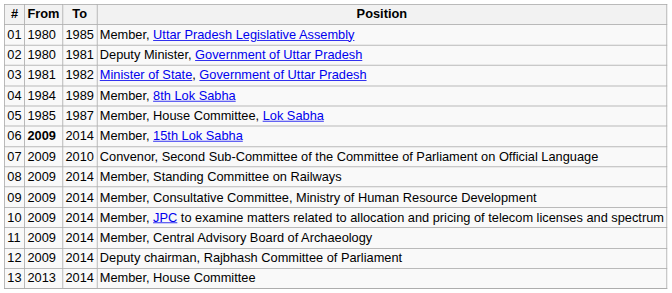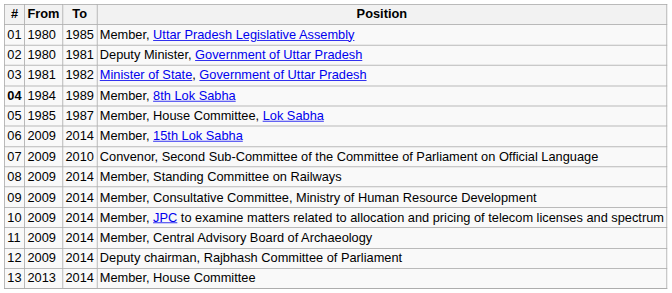Member, 8th Lok Sabha | #: normal -> bold
Member, 15th Lok Sabha | From: bold -> normal
